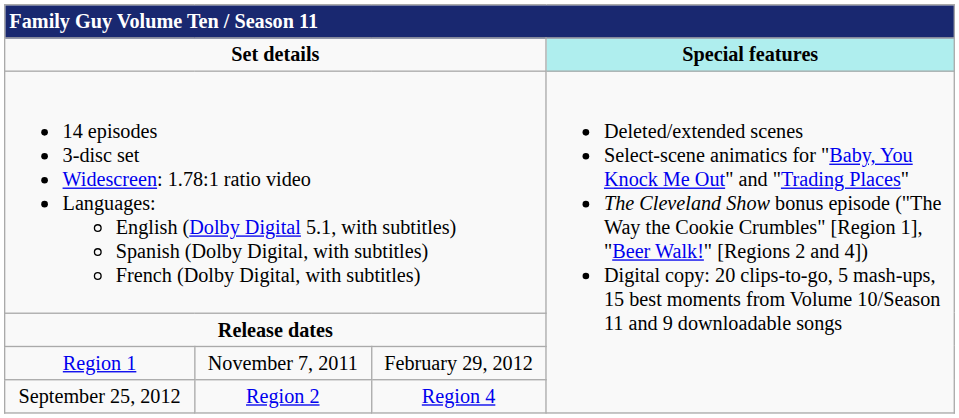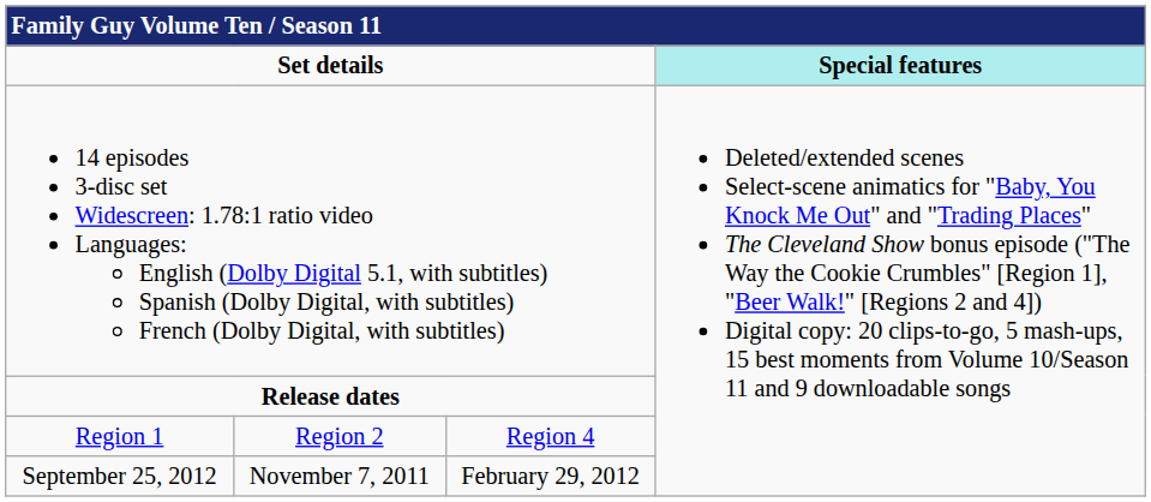Region 1 | column 2: November 7, 2011 -> Region 2
Region 1 | column 3: February 29, 2012 -> Region 4
September 25, 2012 | column 2: Region 2 -> November 7, 2011
September 25, 2012 | column 3: Region 4 -> February 29, 2012
